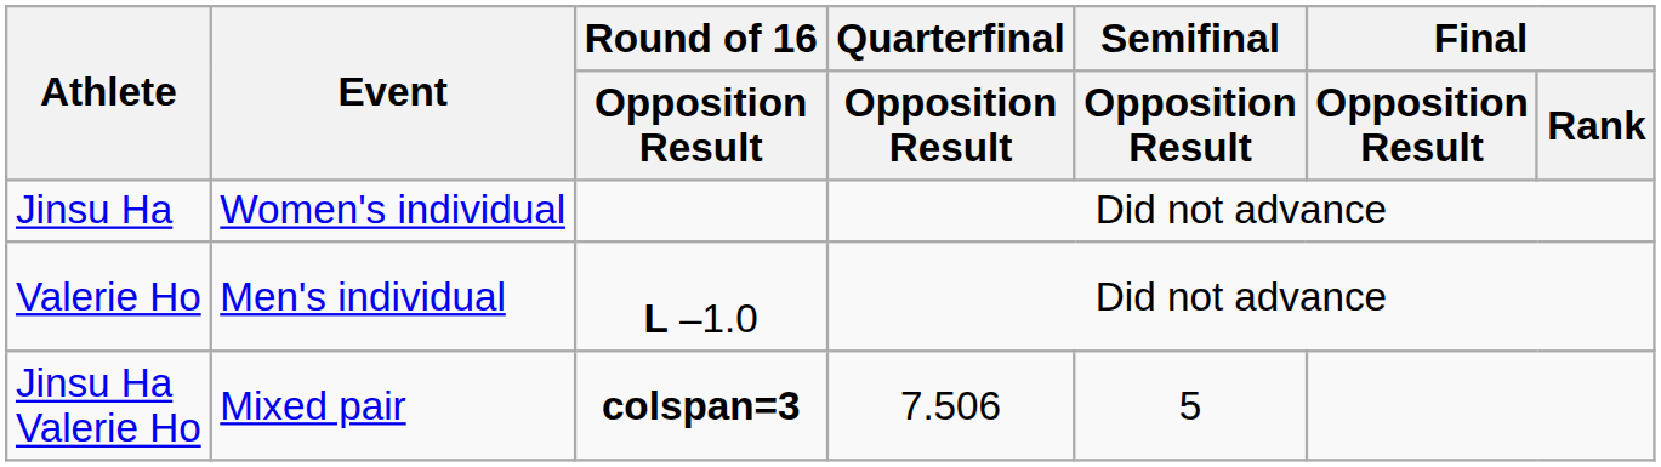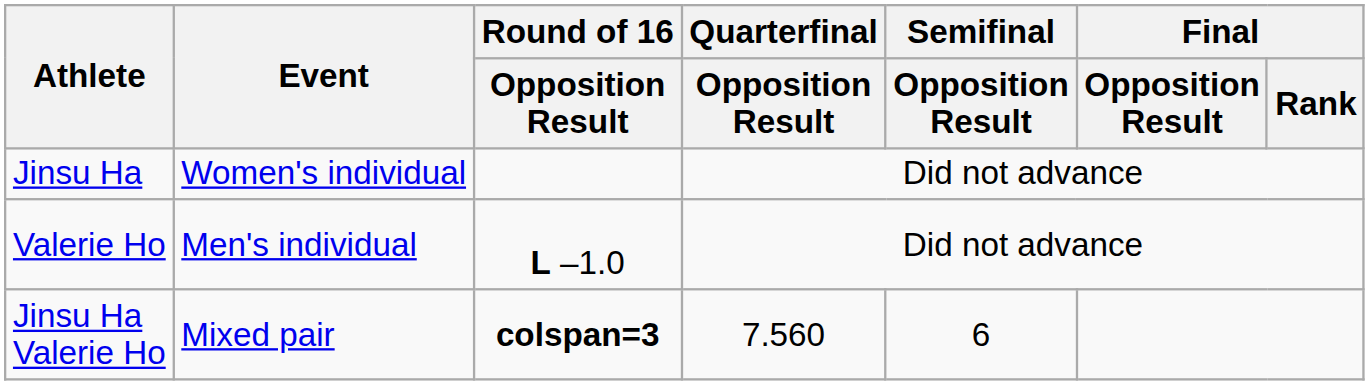Jinsu Ha Valerie Ho | Quarterfinal / Opposition Result: 7.506 -> 7.560
Jinsu Ha Valerie Ho | Semifinal / Opposition Result: 5 -> 6
